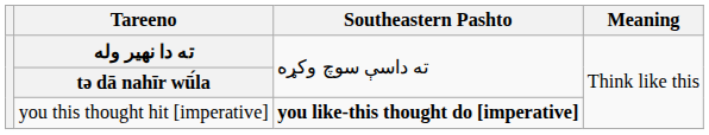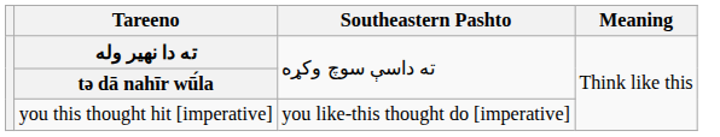you this thought hit [imperative] | Southeastern Pashto: bold -> normal
